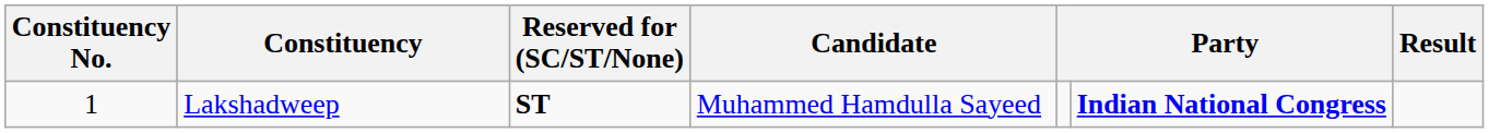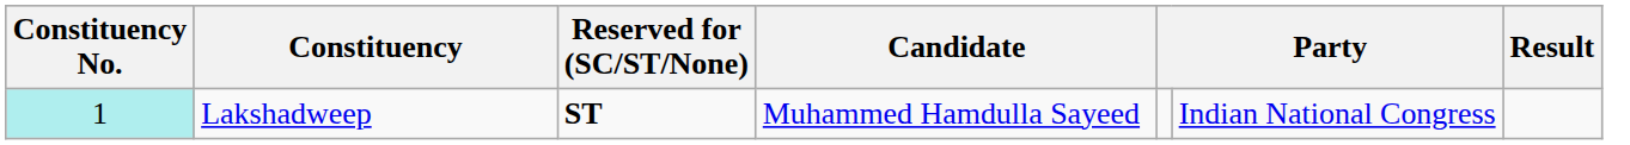Lakshadweep | Constituency No.: no background -> paleturquoise background
Lakshadweep | column 6: bold -> normal
